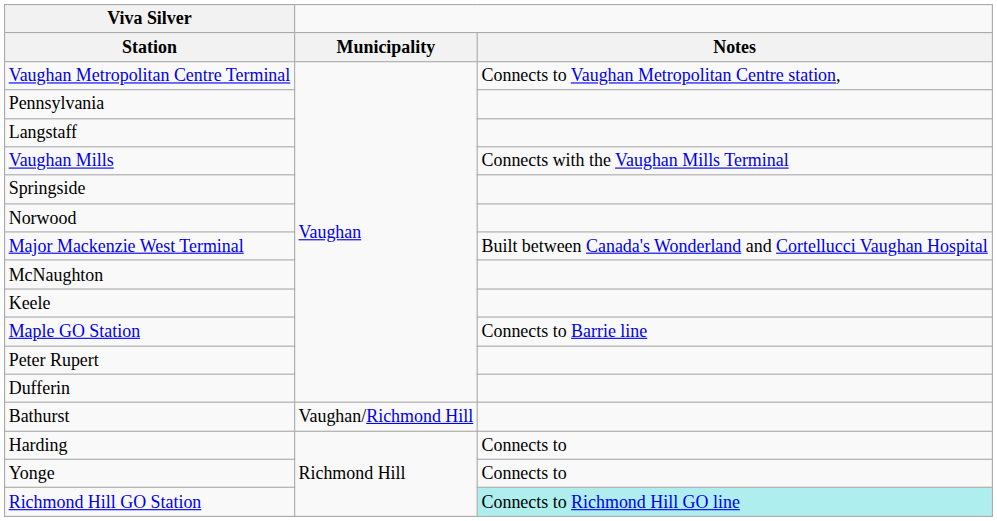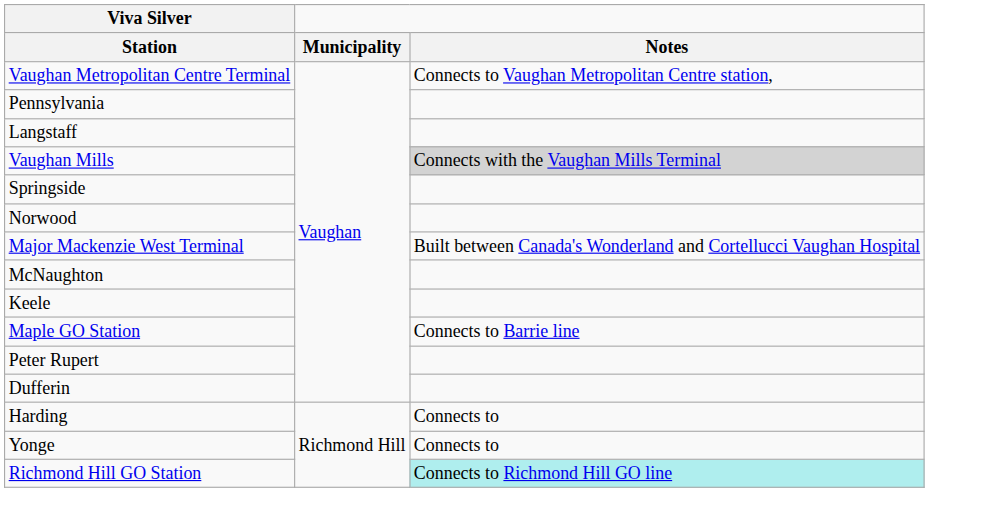Vaughan Mills | Notes: no background -> lightgrey background
- row: Bathurst | Vaughan/Richmond Hill
